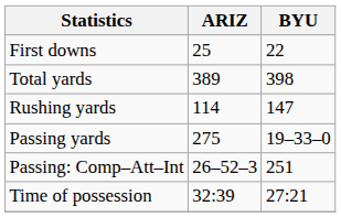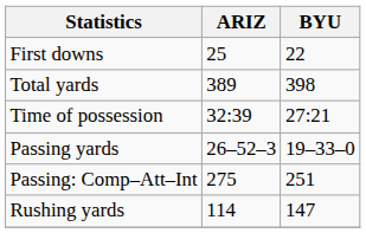rows swapped: Rushing yards <-> Time of possession
Passing yards | ARIZ: 275 -> 26–52–3
Passing: Comp–Att–Int | ARIZ: 26–52–3 -> 275
